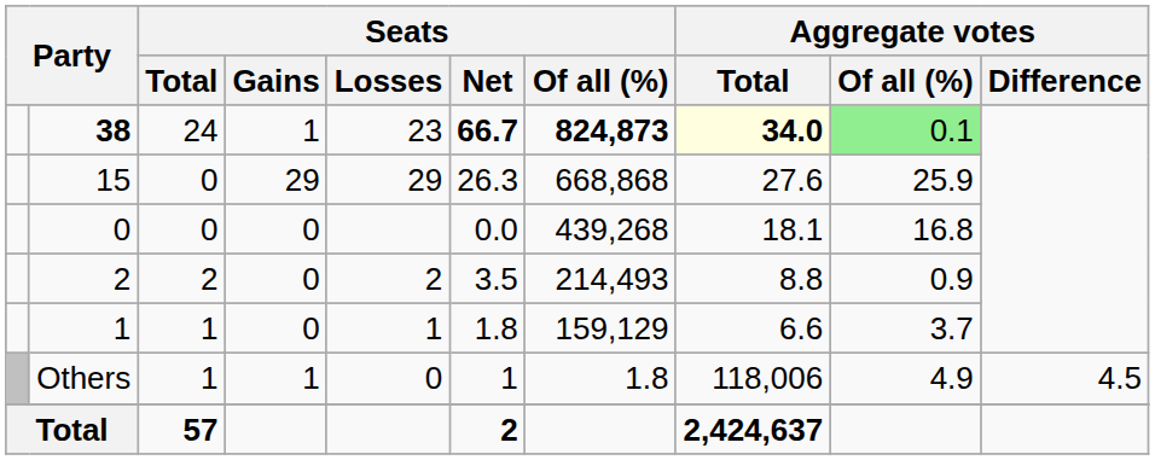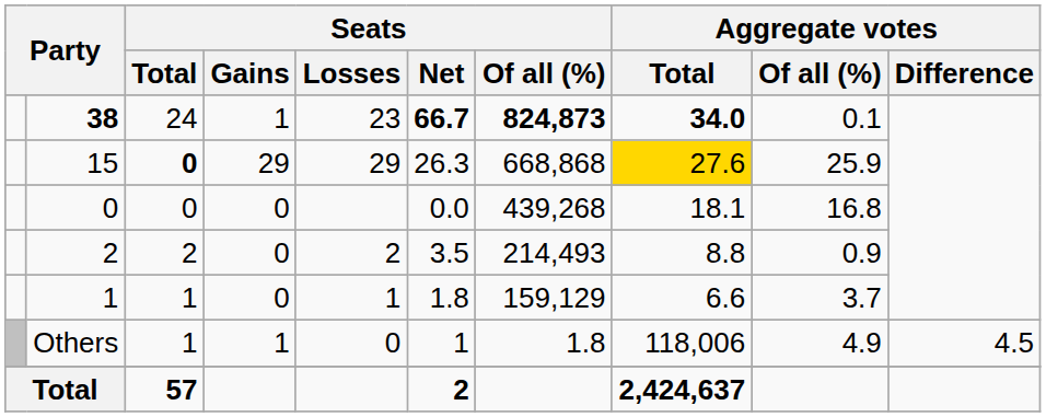38 | Aggregate votes / Total: lightyellow background -> no background
38 | Aggregate votes / Of all (%): lightgreen background -> no background
15 | Seats / Total: normal -> bold
15 | Aggregate votes / Total: no background -> gold background
